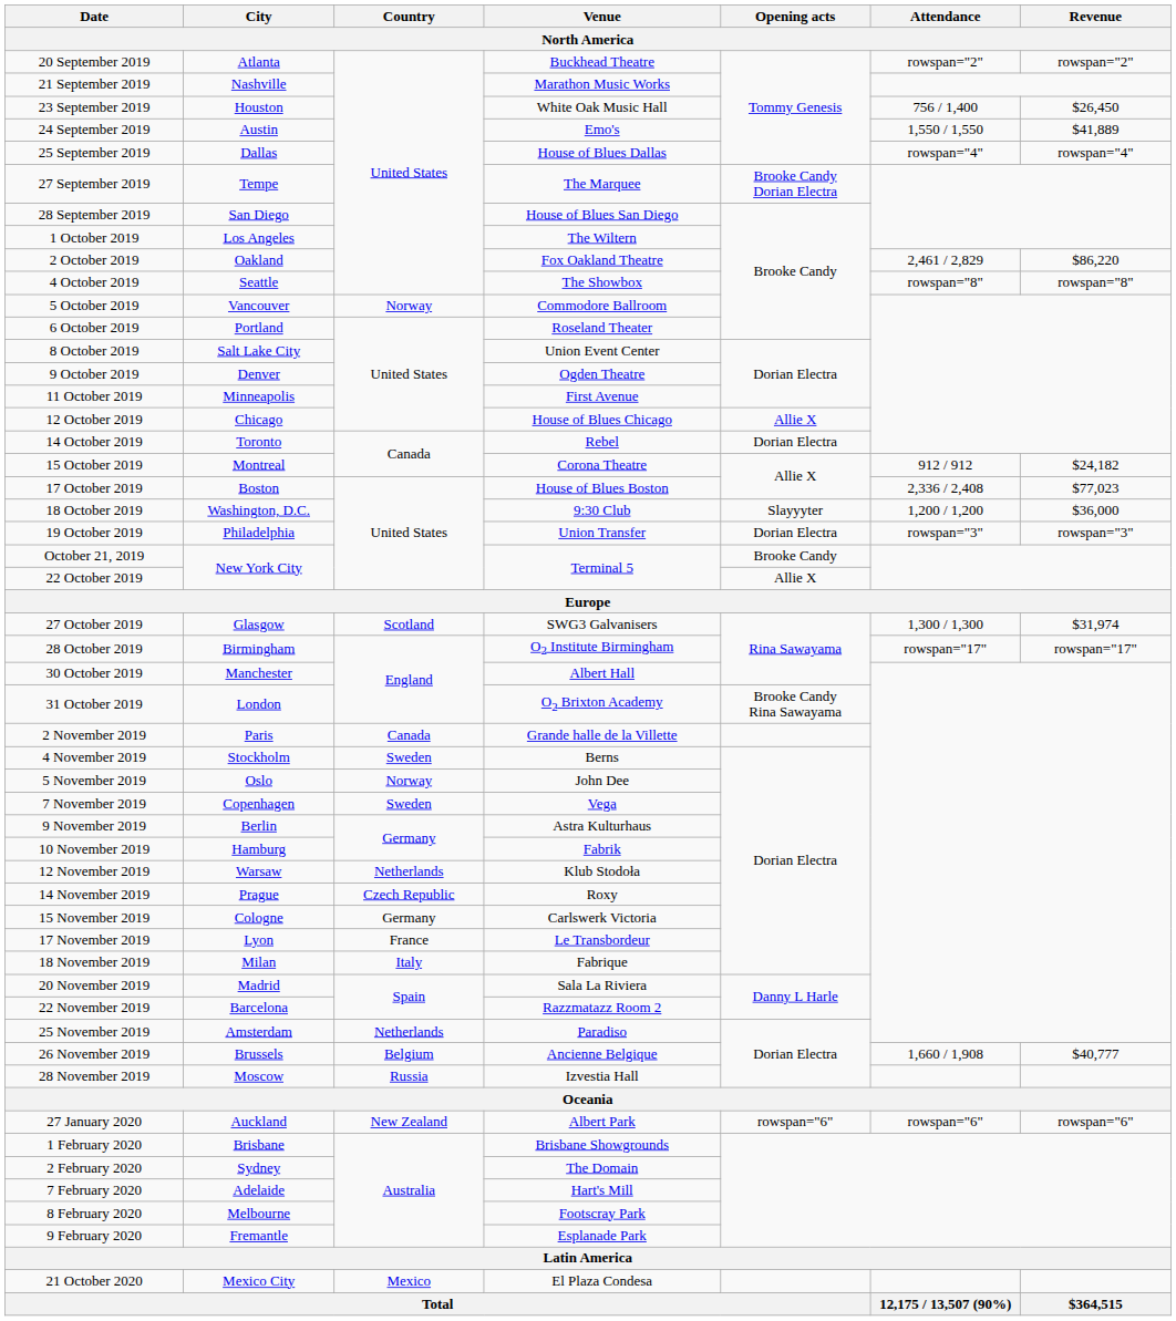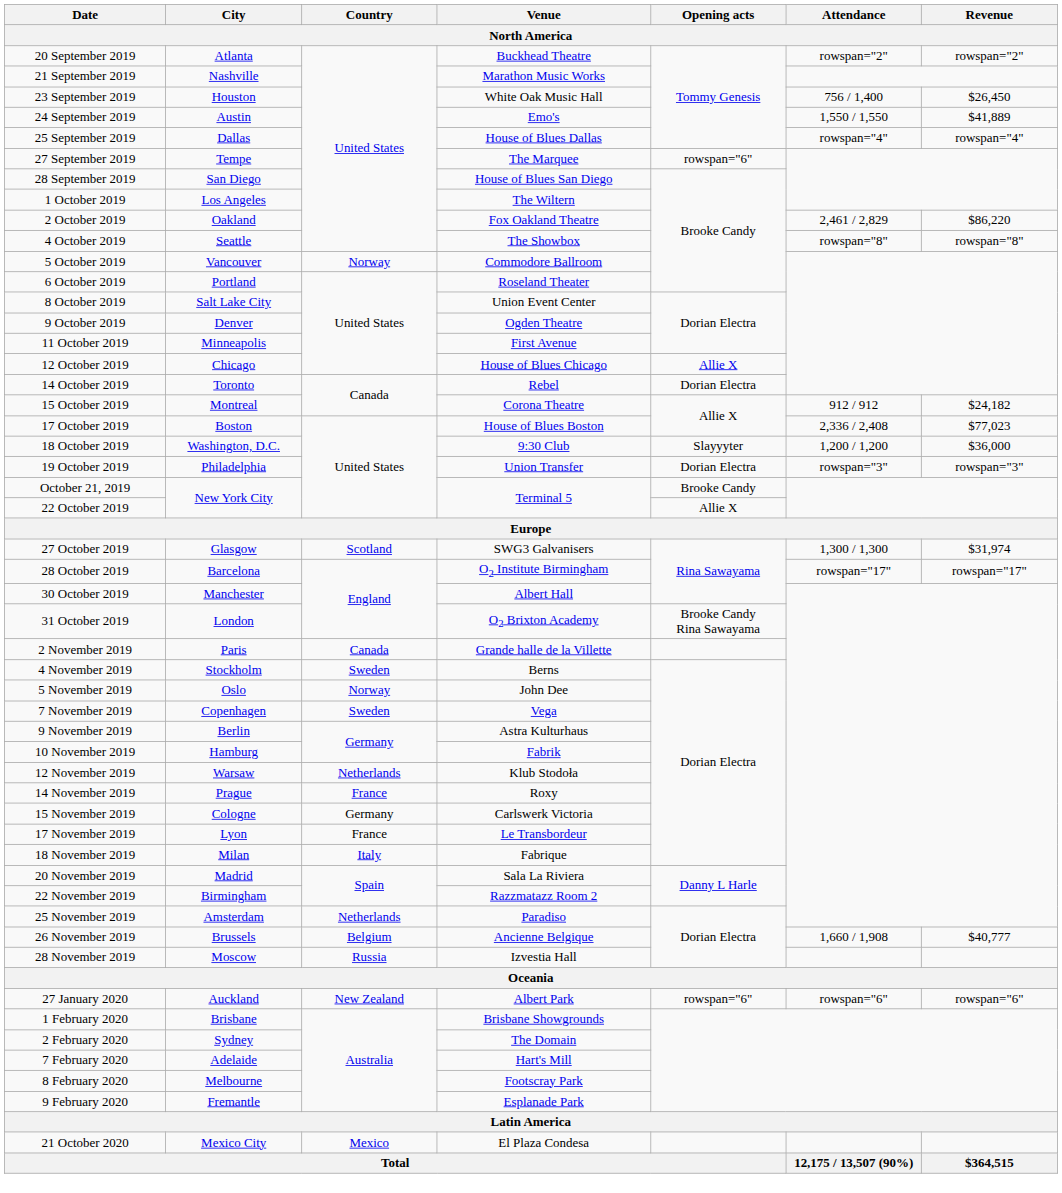27 September 2019 | Opening acts: Brooke Candy Dorian Electra -> rowspan="6"
28 October 2019 | City: Birmingham -> Barcelona
14 November 2019 | Country: Czech Republic -> France
22 November 2019 | City: Barcelona -> Birmingham
